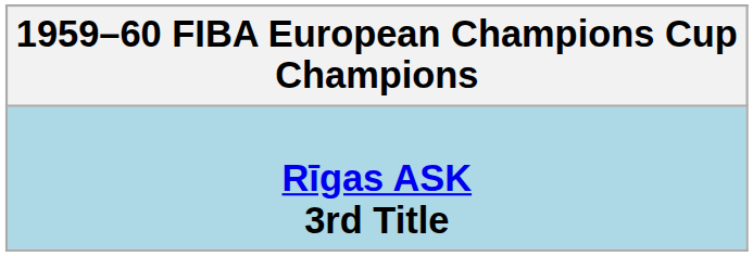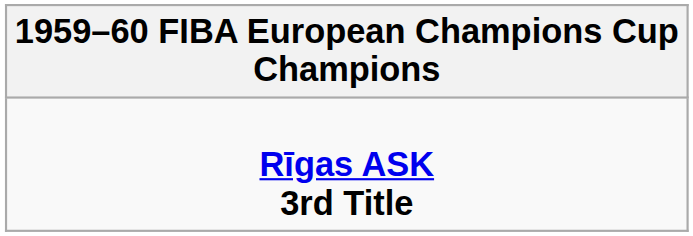row 2 | column 1: lightblue background -> no background
